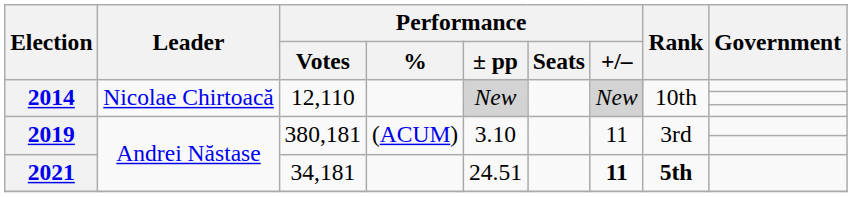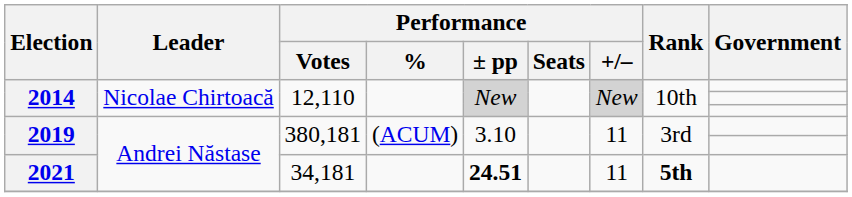2021 | Performance / ± pp: normal -> bold
2021 | Performance / +/–: bold -> normal
